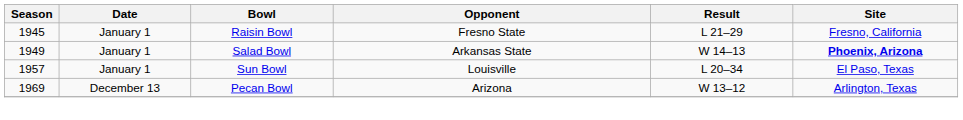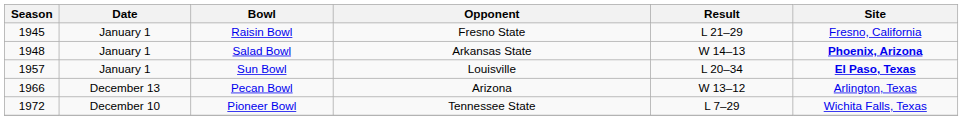Salad Bowl | Season: 1949 -> 1948
Sun Bowl | Site: normal -> bold
Pecan Bowl | Season: 1969 -> 1966
+ row: 1972 | December 10 | Pioneer Bowl | Tennessee State | L 7–29 | Wichita Falls, Texas
